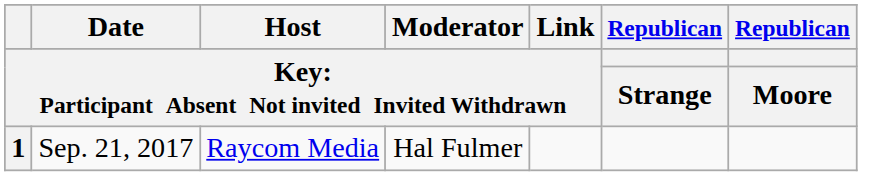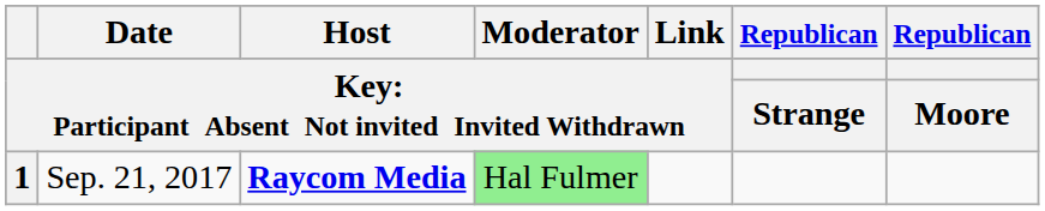1 | column 3: normal -> bold
1 | column 4: no background -> lightgreen background
